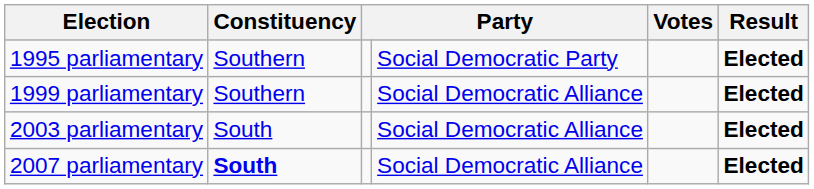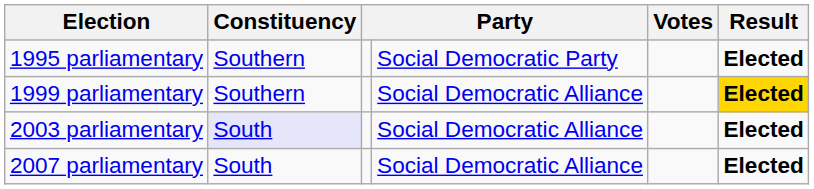1999 parliamentary | Result: no background -> gold background
2003 parliamentary | Constituency: no background -> lavender background
2007 parliamentary | Constituency: bold -> normal
